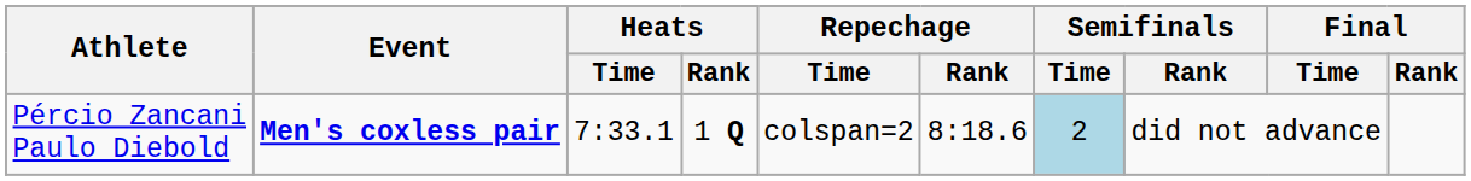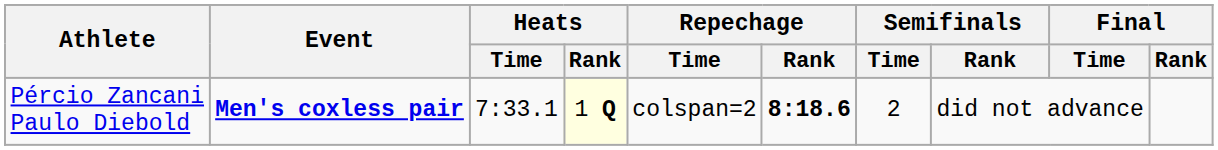Pércio Zancani Paulo Diebold | Heats / Rank: no background -> lightyellow background
Pércio Zancani Paulo Diebold | Repechage / Rank: normal -> bold
Pércio Zancani Paulo Diebold | Semifinals / Time: lightblue background -> no background
